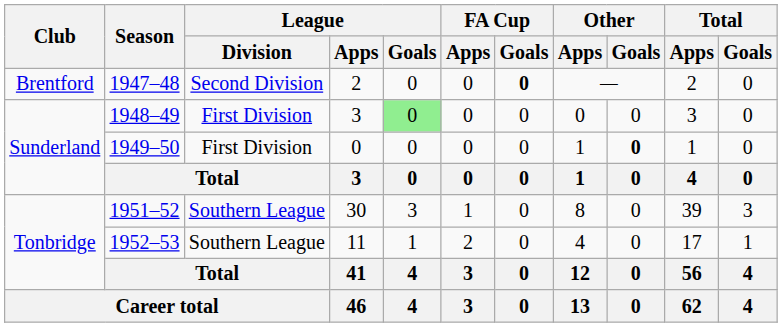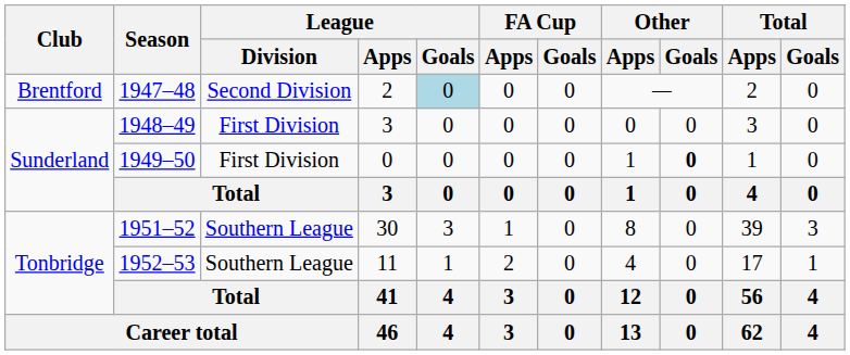1947–48 | League / Goals: no background -> lightblue background
1947–48 | FA Cup / Goals: bold -> normal
1948–49 | League / Goals: lightgreen background -> no background
